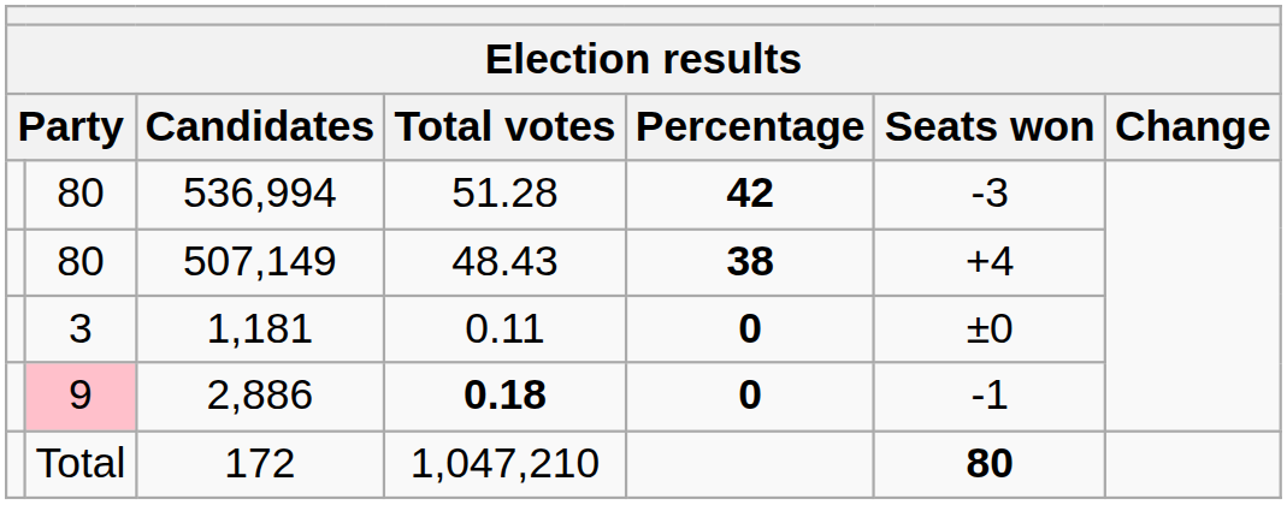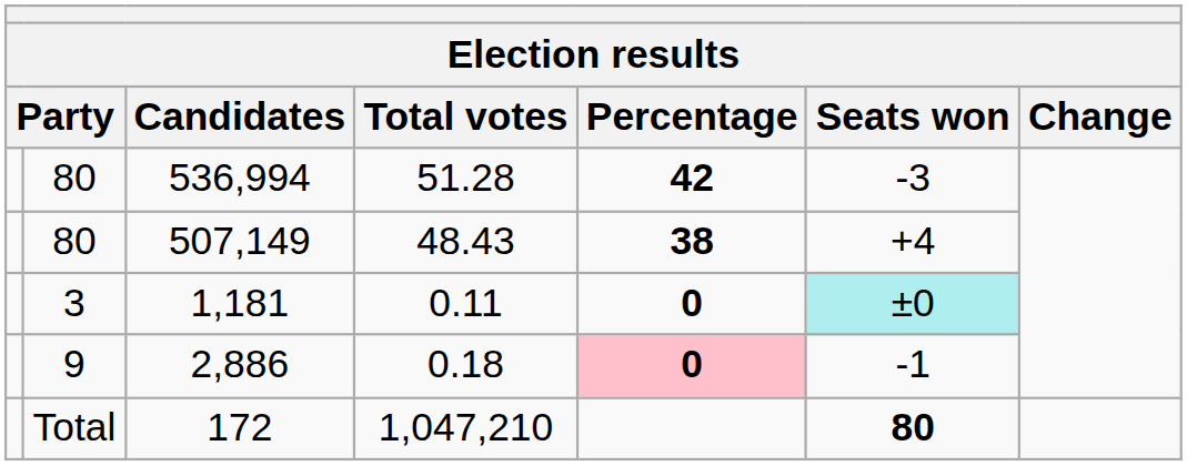1,181 | Seats won: no background -> paleturquoise background
2,886 | column 2: pink background -> no background
2,886 | Total votes: bold -> normal
2,886 | Percentage: no background -> pink background
